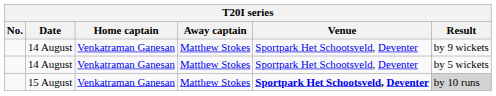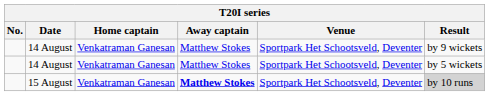15 August | Away captain: normal -> bold
15 August | Venue: bold -> normal
